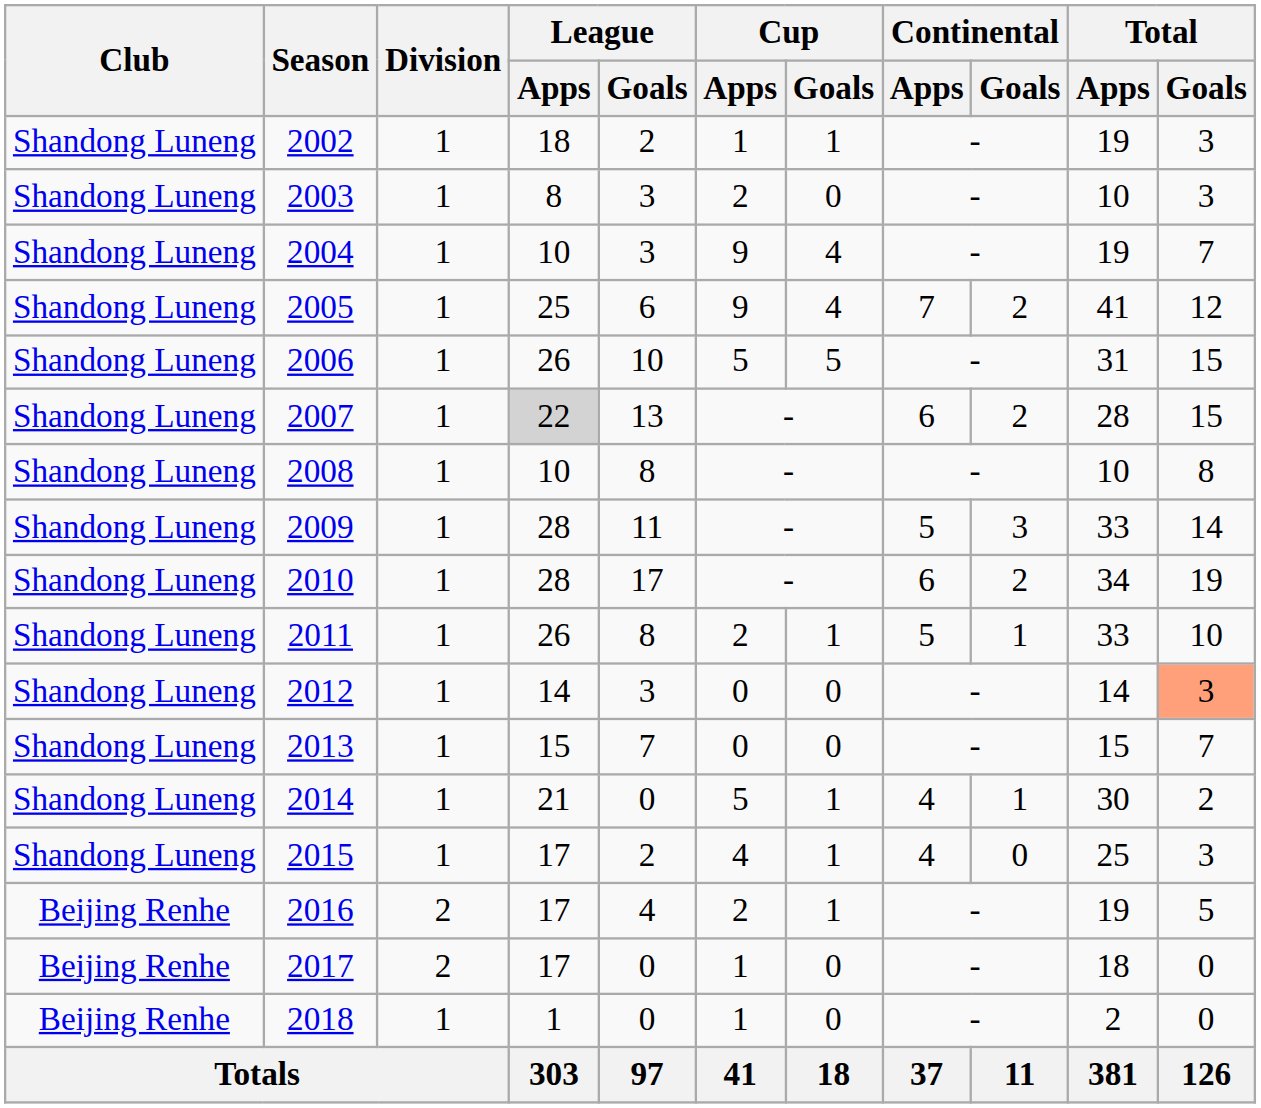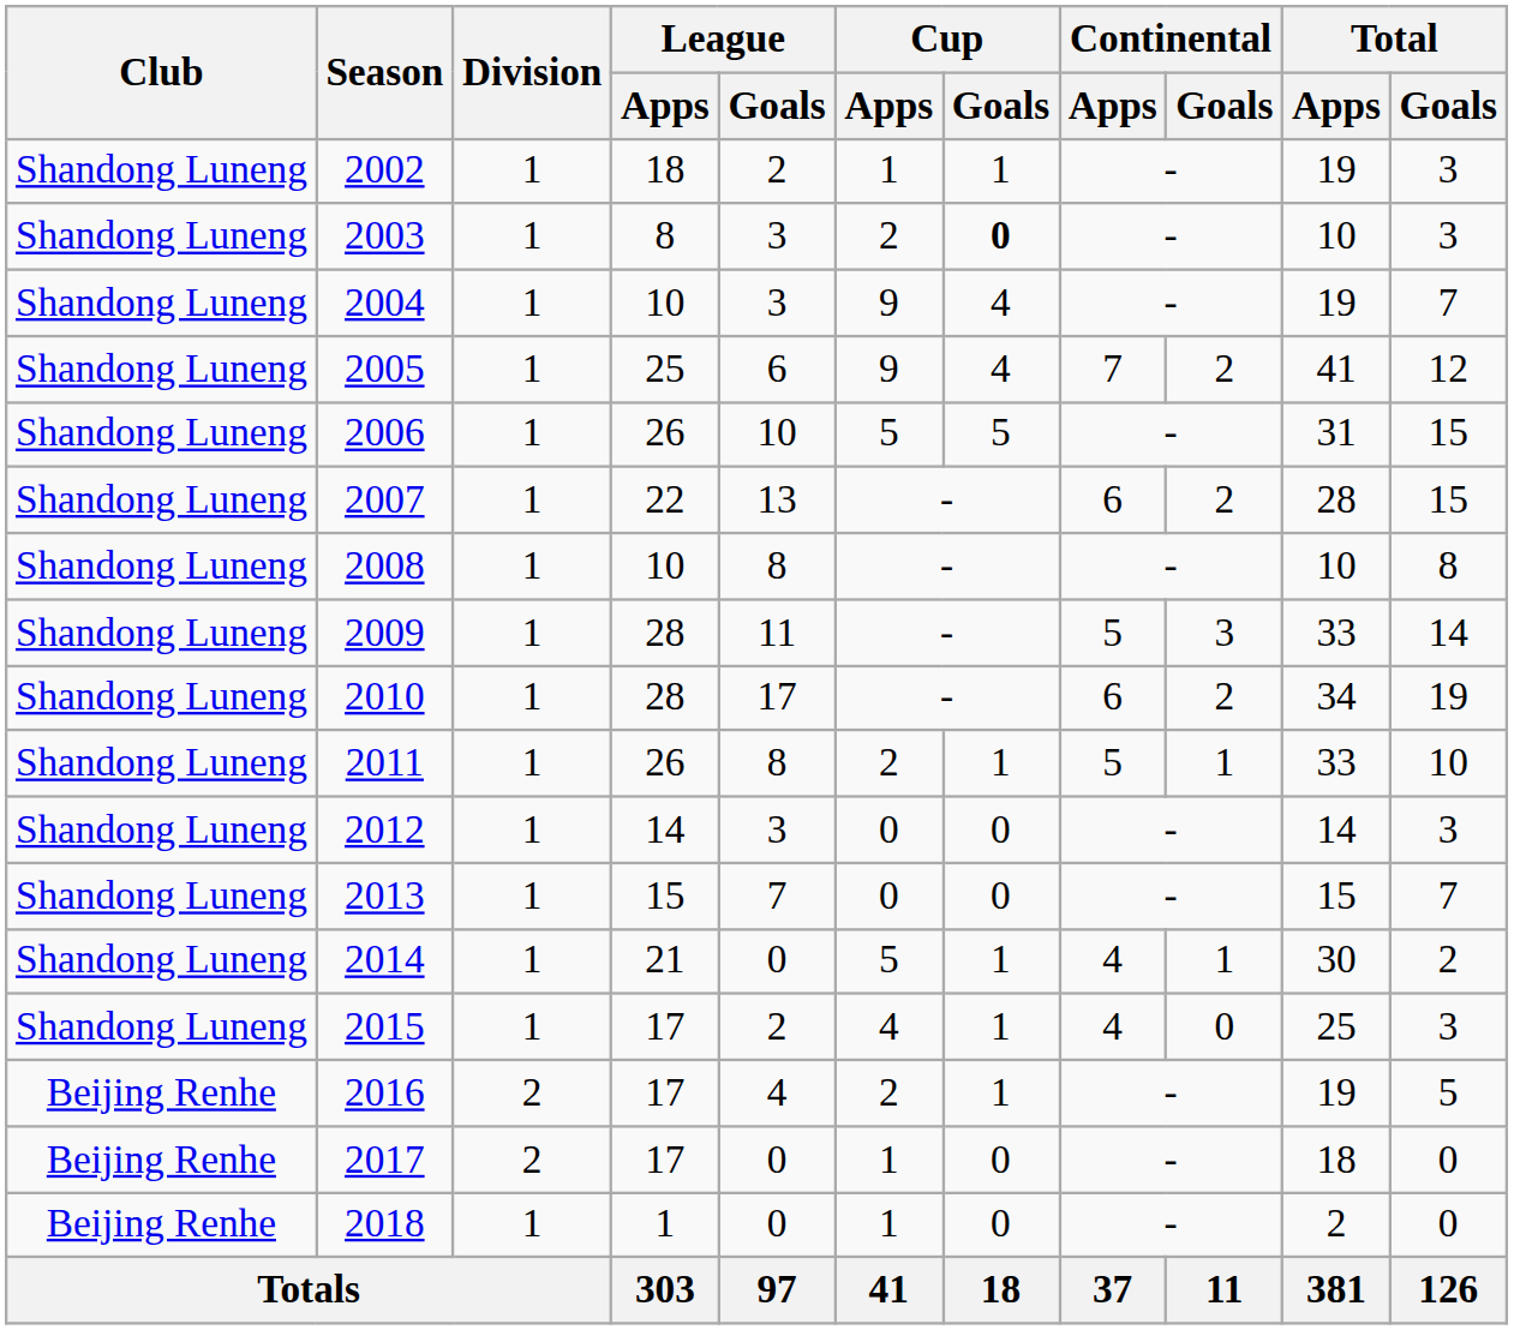2003 | Cup / Goals: normal -> bold
2007 | League / Apps: lightgrey background -> no background
2012 | Total / Goals: lightsalmon background -> no background
